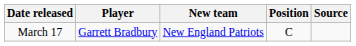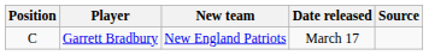columns swapped: Position <-> Date released
